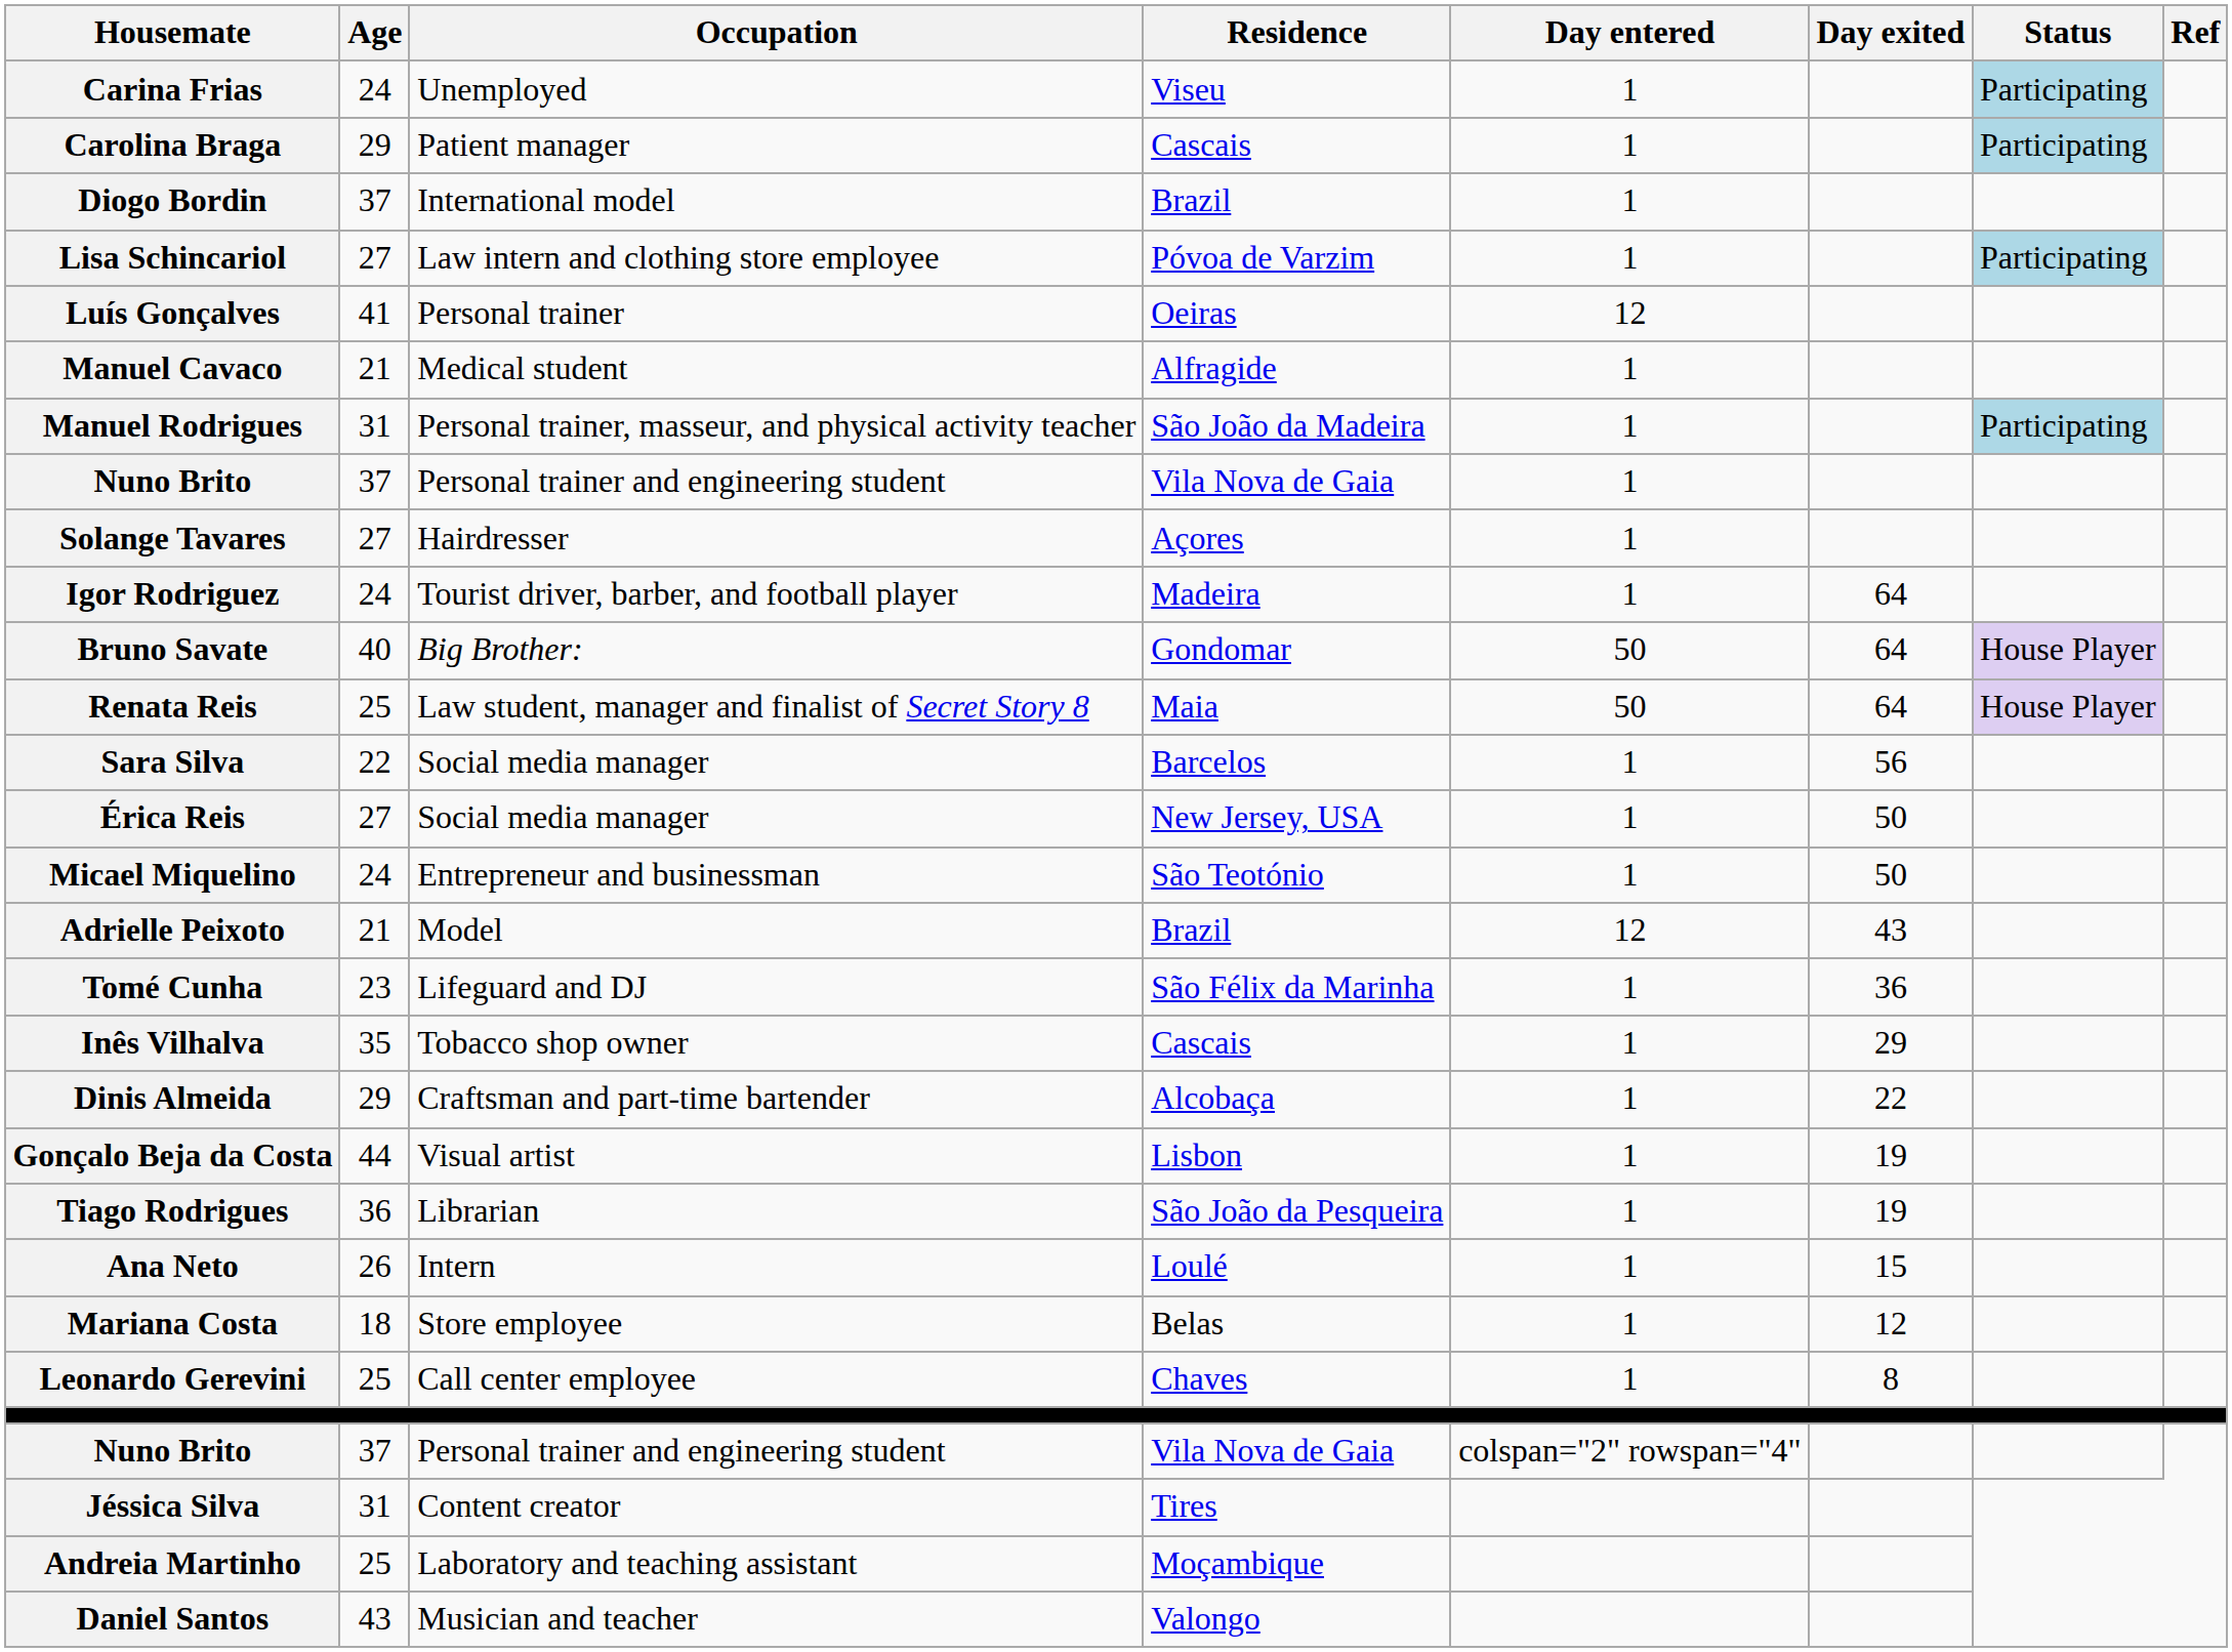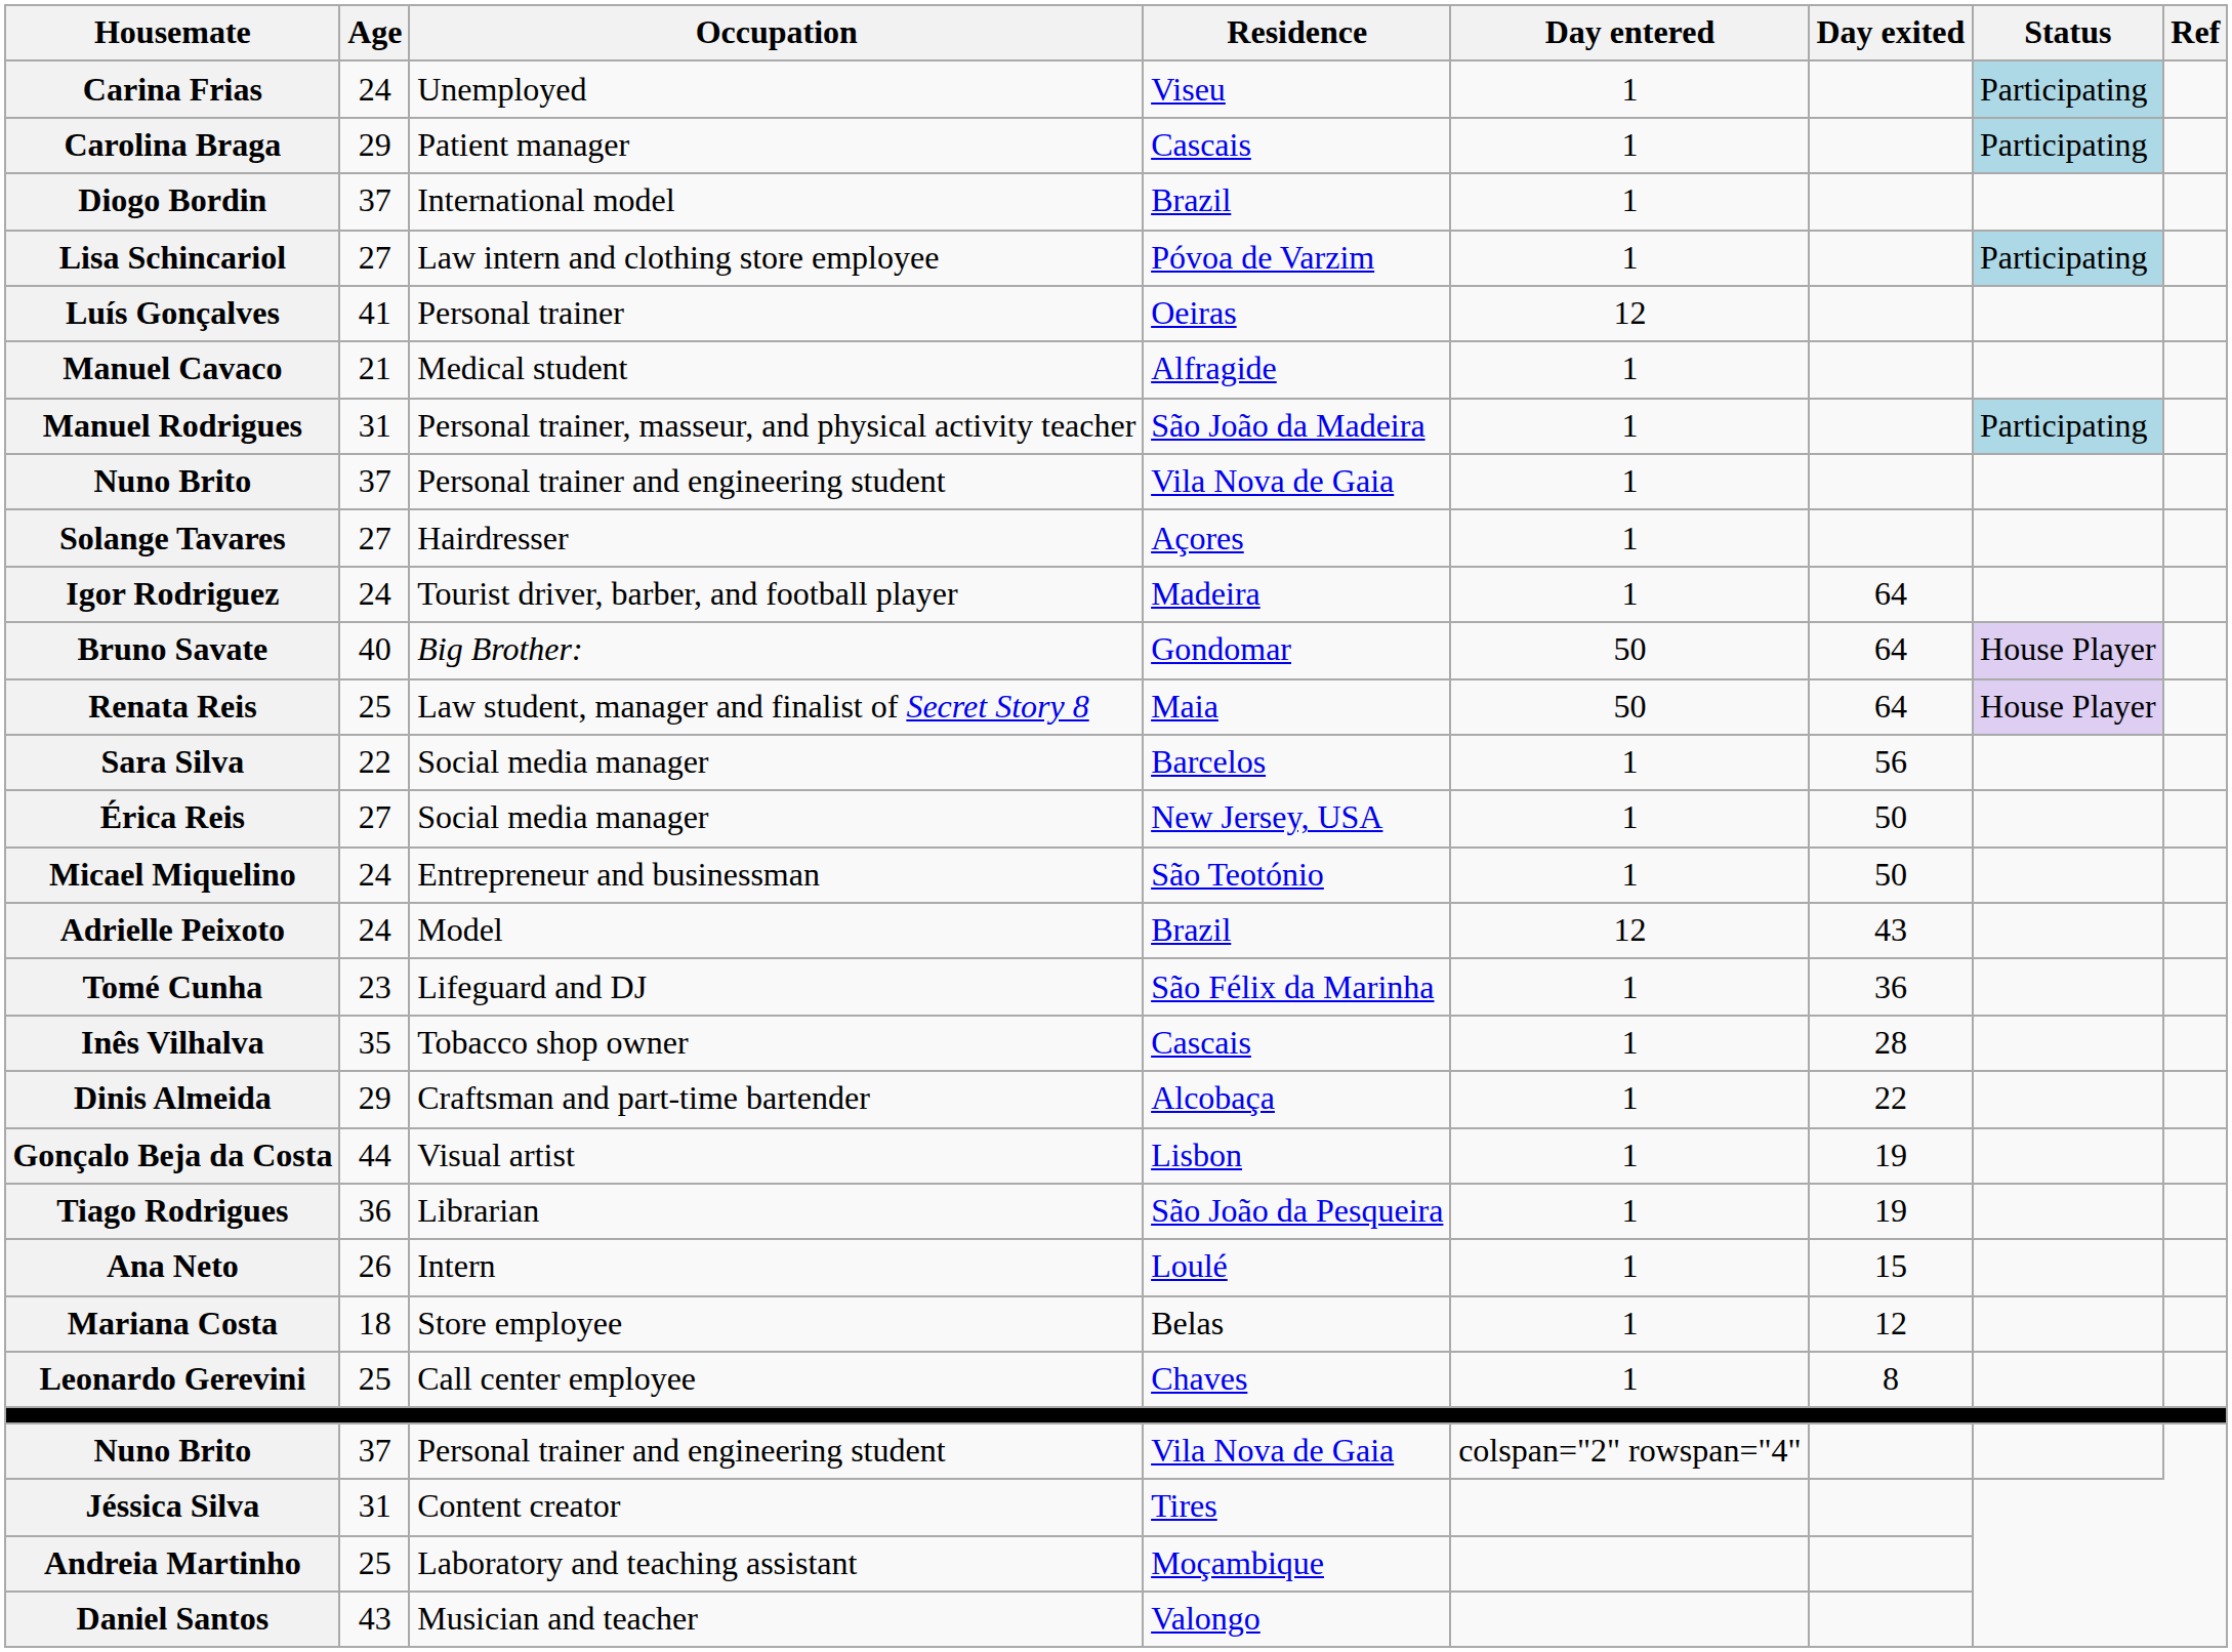Adrielle Peixoto | Age: 21 -> 24
Inês Vilhalva | Day exited: 29 -> 28
